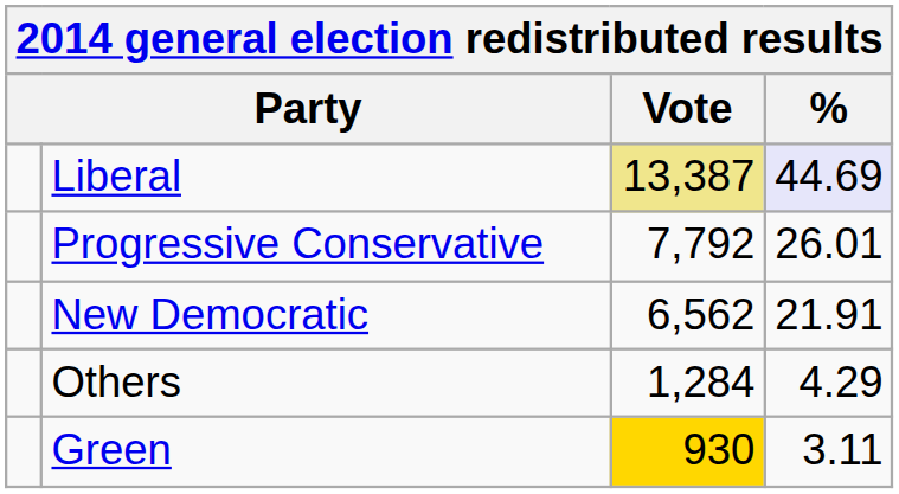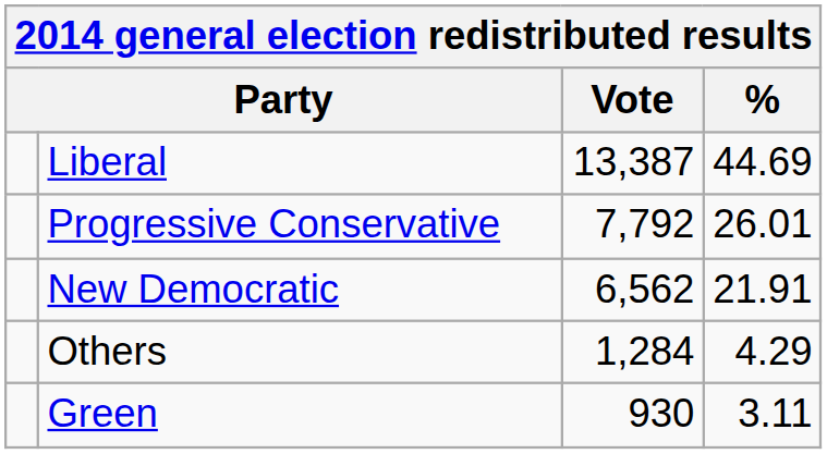Liberal | Vote: khaki background -> no background
Liberal | %: lavender background -> no background
Green | Vote: gold background -> no background
